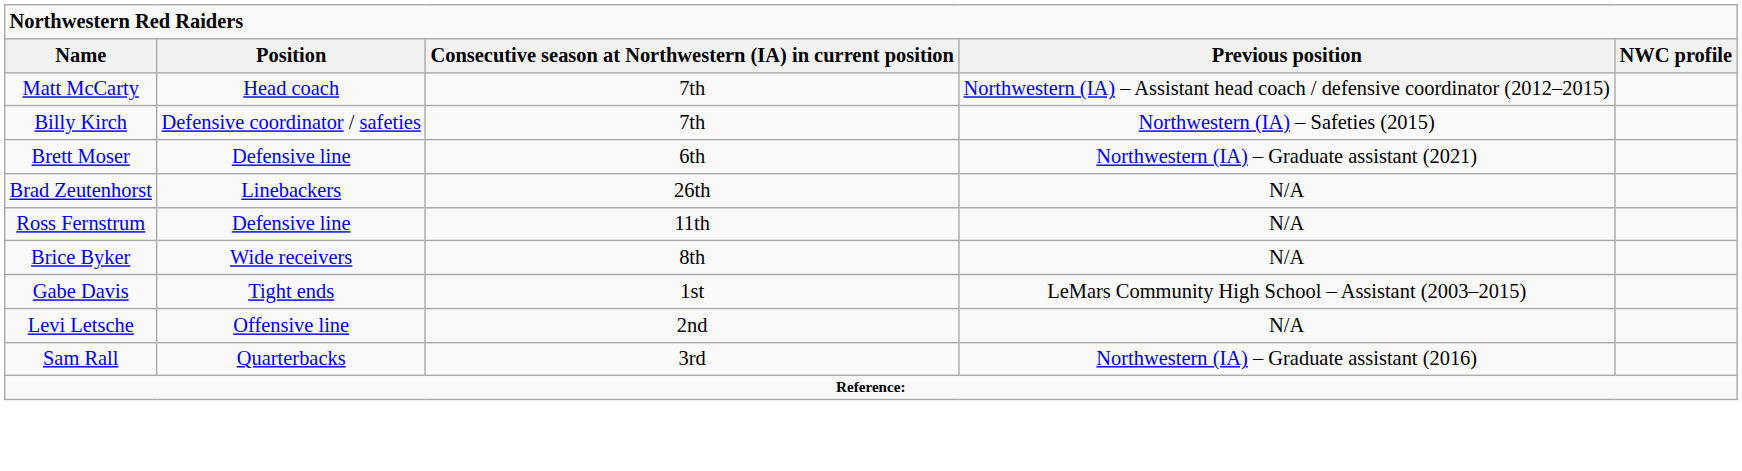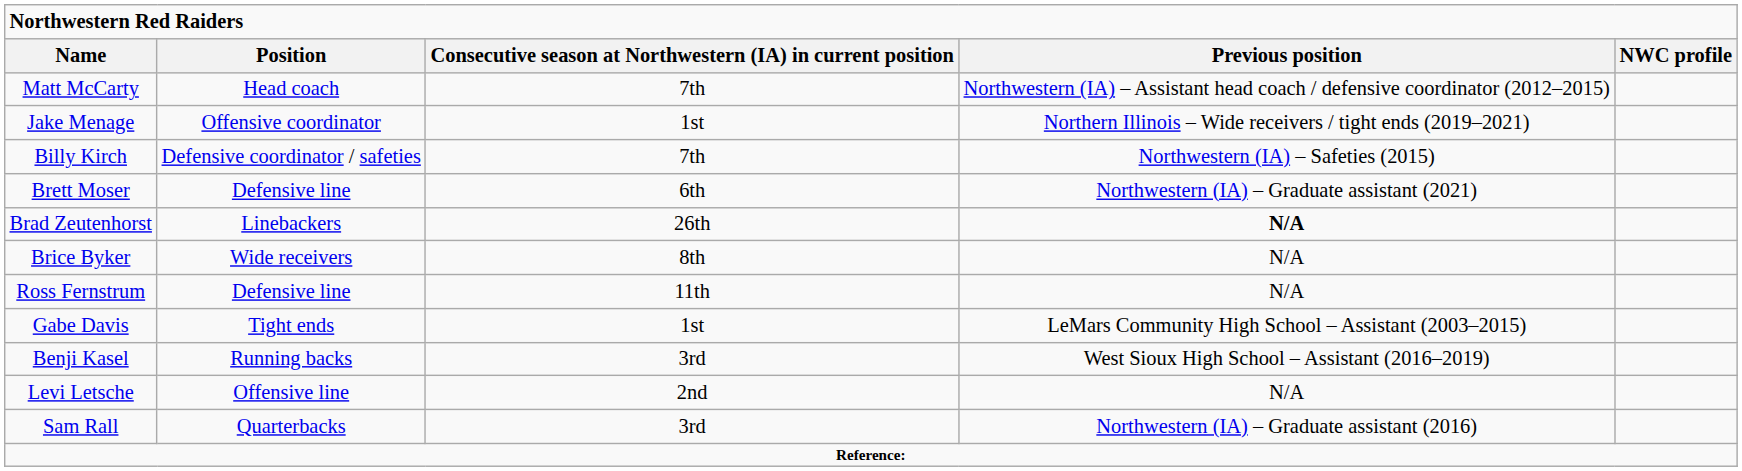+ row: Jake Menage | Offensive coordinator | 1st | Northern Illinois – Wide receivers / tight ends (2019–2021)
Brad Zeutenhorst | Previous position: normal -> bold
rows swapped: Ross Fernstrum <-> Brice Byker
+ row: Benji Kasel | Running backs | 3rd | West Sioux High School – Assistant (2016–2019)
